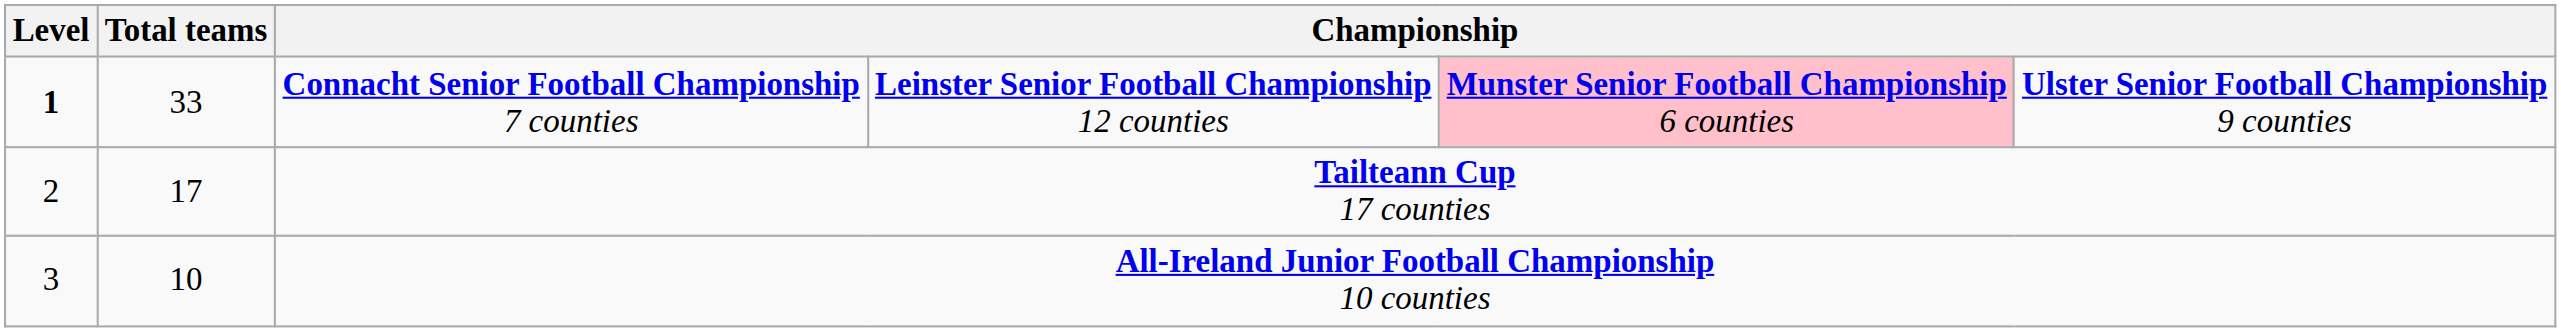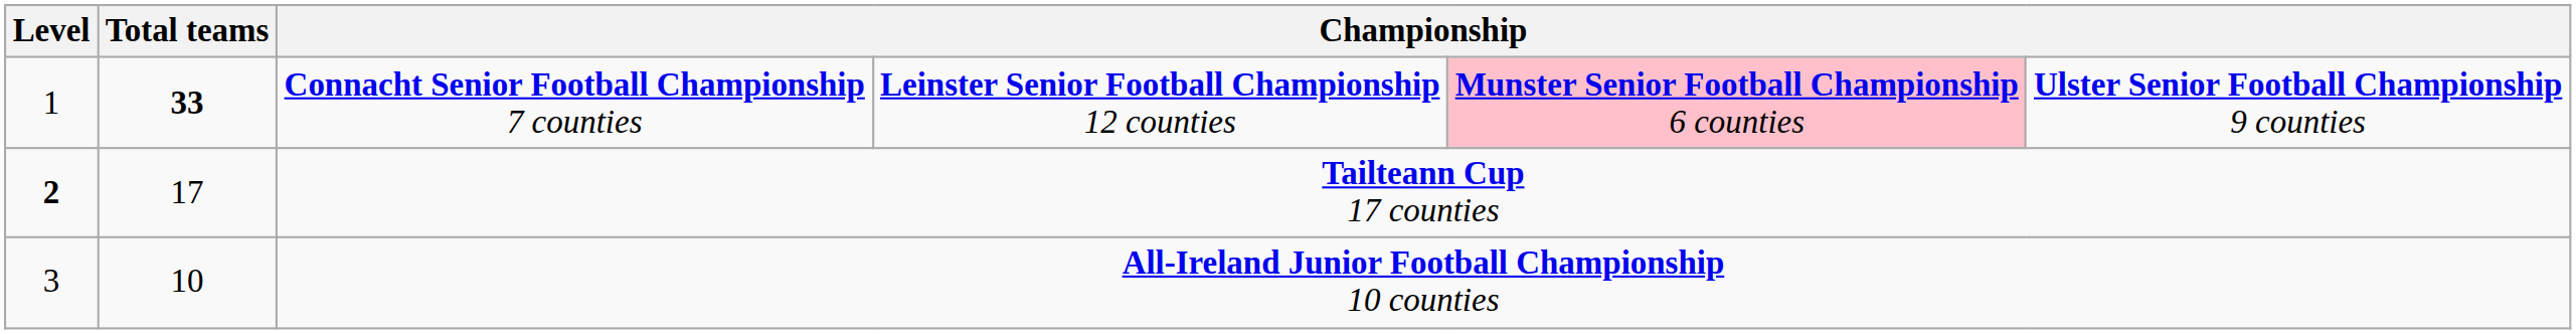Connacht Senior Football Championship 7 counties | Level: bold -> normal
Connacht Senior Football Championship 7 counties | Total teams: normal -> bold
Tailteann Cup 17 counties | Level: normal -> bold
